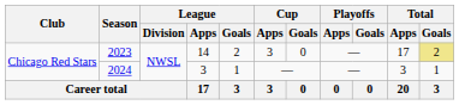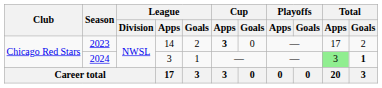2023 | Cup / Apps: normal -> bold
2023 | Total / Goals: khaki background -> no background
2024 | Total / Apps: no background -> lightgreen background
2024 | Total / Goals: normal -> bold
